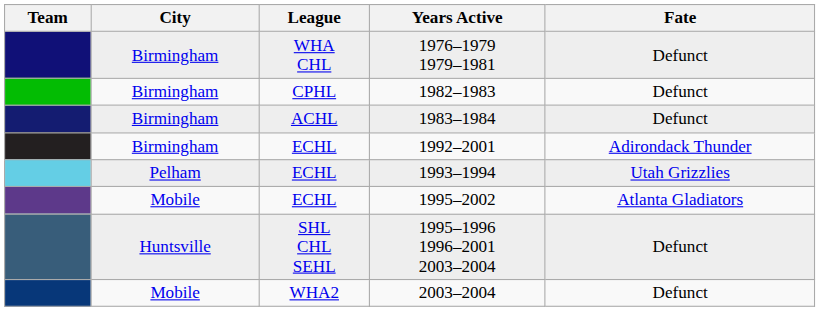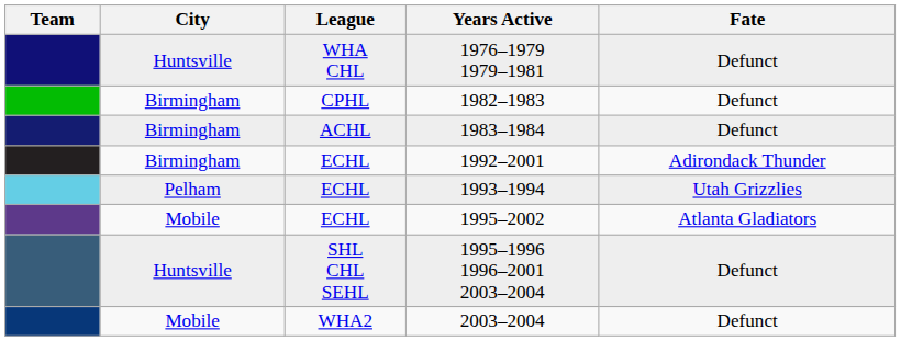1976–1979 1979–1981 | City: Birmingham -> Huntsville
